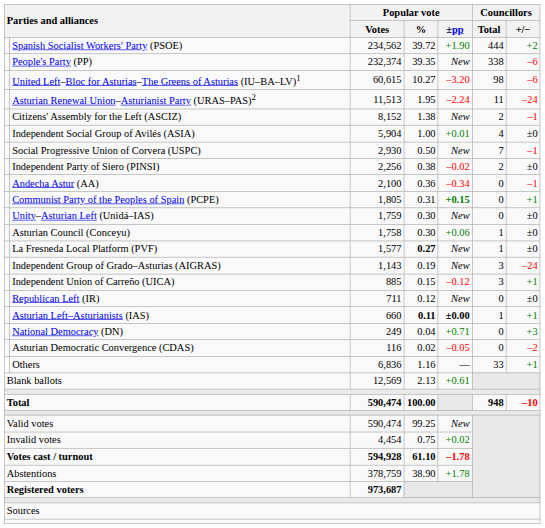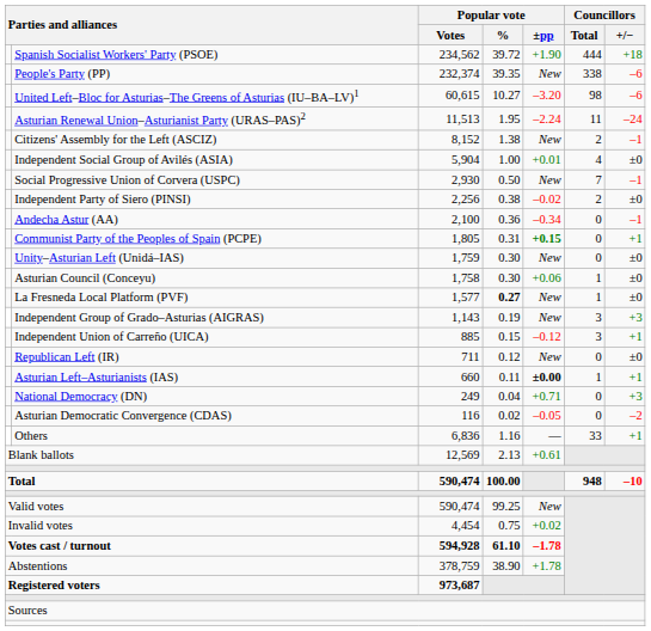Spanish Socialist Workers' Party (PSOE) | Councillors / +/−: +2 -> +18
Independent Group of Grado–Asturias (AIGRAS) | Councillors / +/−: –24 -> +3
Asturian Left–Asturianists (IAS) | Popular vote / %: bold -> normal
